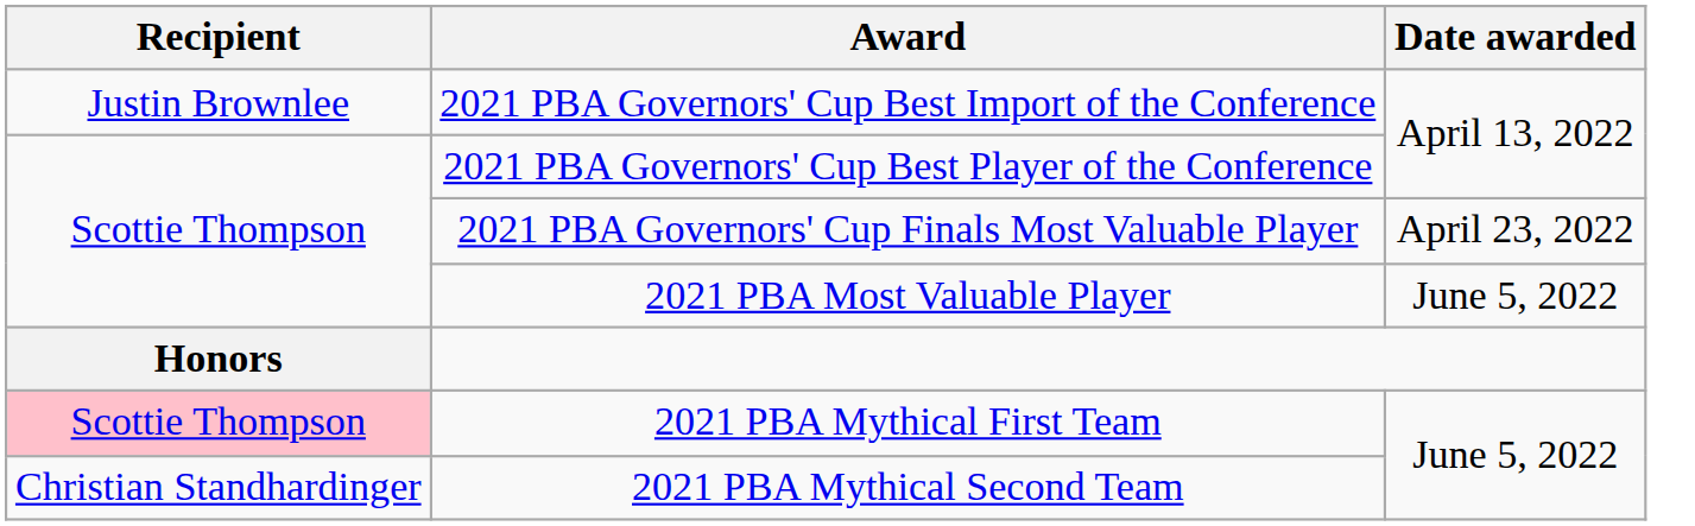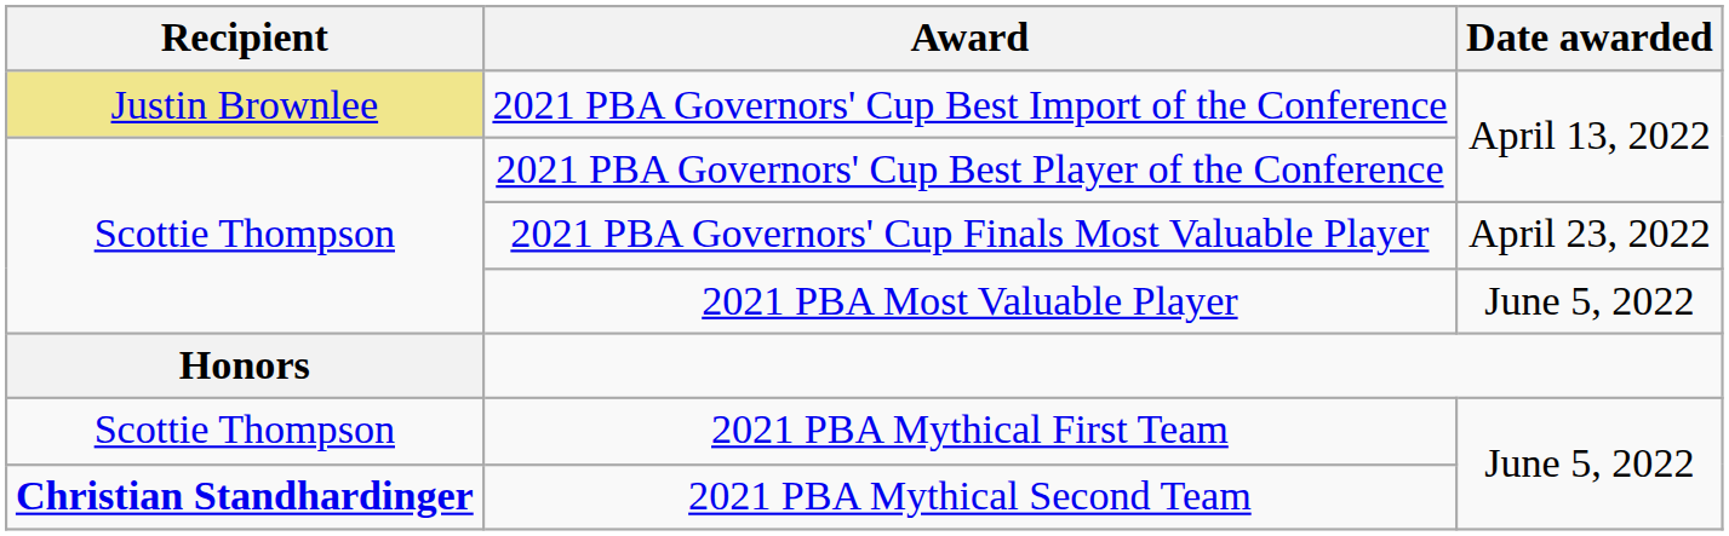2021 PBA Governors' Cup Best Import of the Conference | Recipient: no background -> khaki background
2021 PBA Mythical First Team | Recipient: pink background -> no background
2021 PBA Mythical Second Team | Recipient: normal -> bold
